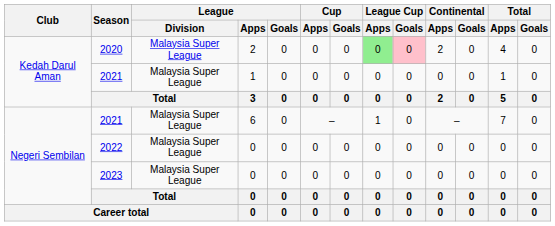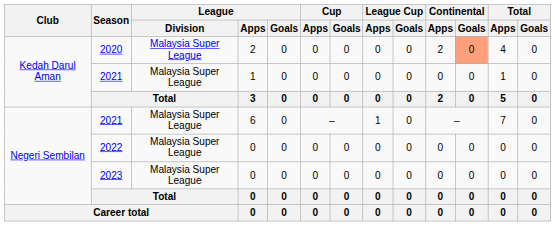2020 | League Cup / Apps: lightgreen background -> no background
2020 | League Cup / Goals: pink background -> no background
2020 | Continental / Goals: no background -> lightsalmon background
